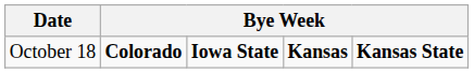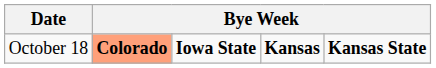October 18 | column 2: no background -> lightsalmon background
